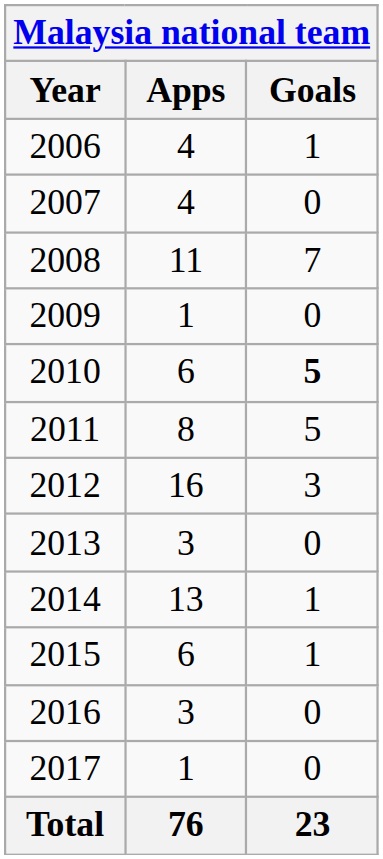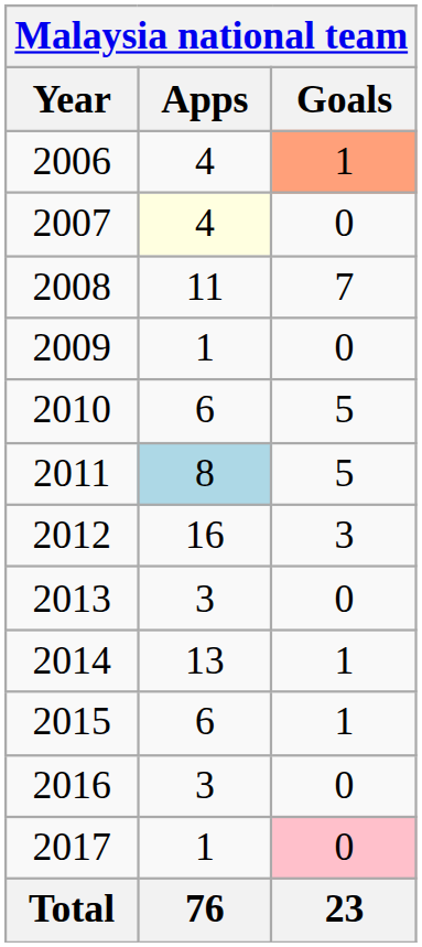2006 | Goals: no background -> lightsalmon background
2007 | Apps: no background -> lightyellow background
2010 | Goals: bold -> normal
2011 | Apps: no background -> lightblue background
2017 | Goals: no background -> pink background
